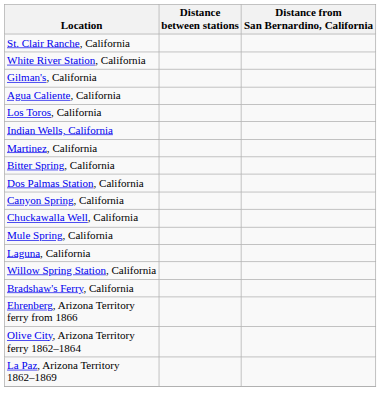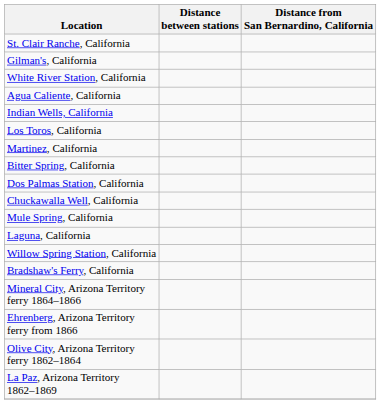rows swapped: Gilman's, California <-> White River Station, California
rows swapped: Indian Wells, California <-> Los Toros, California
- row: Canyon Spring, California
+ row: Mineral City, Arizona Territory ferry 1864–1866
